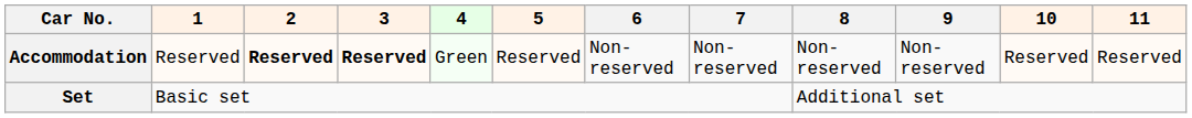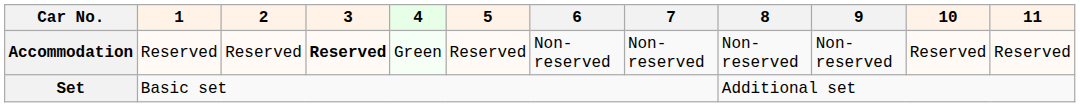Accommodation | 2: bold -> normal
